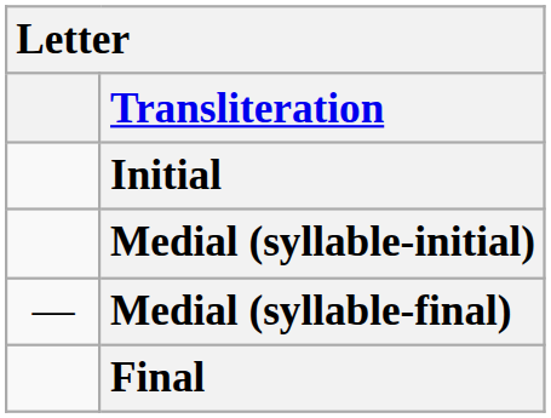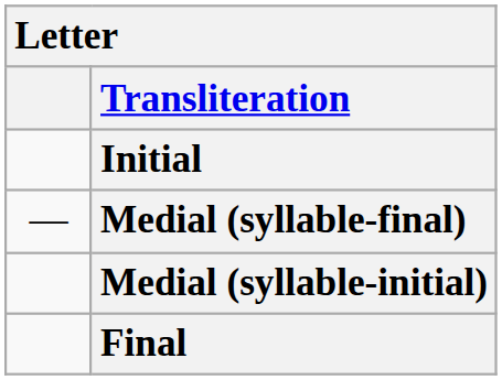rows swapped: Medial (syllable-initial) <-> Medial (syllable-final)
